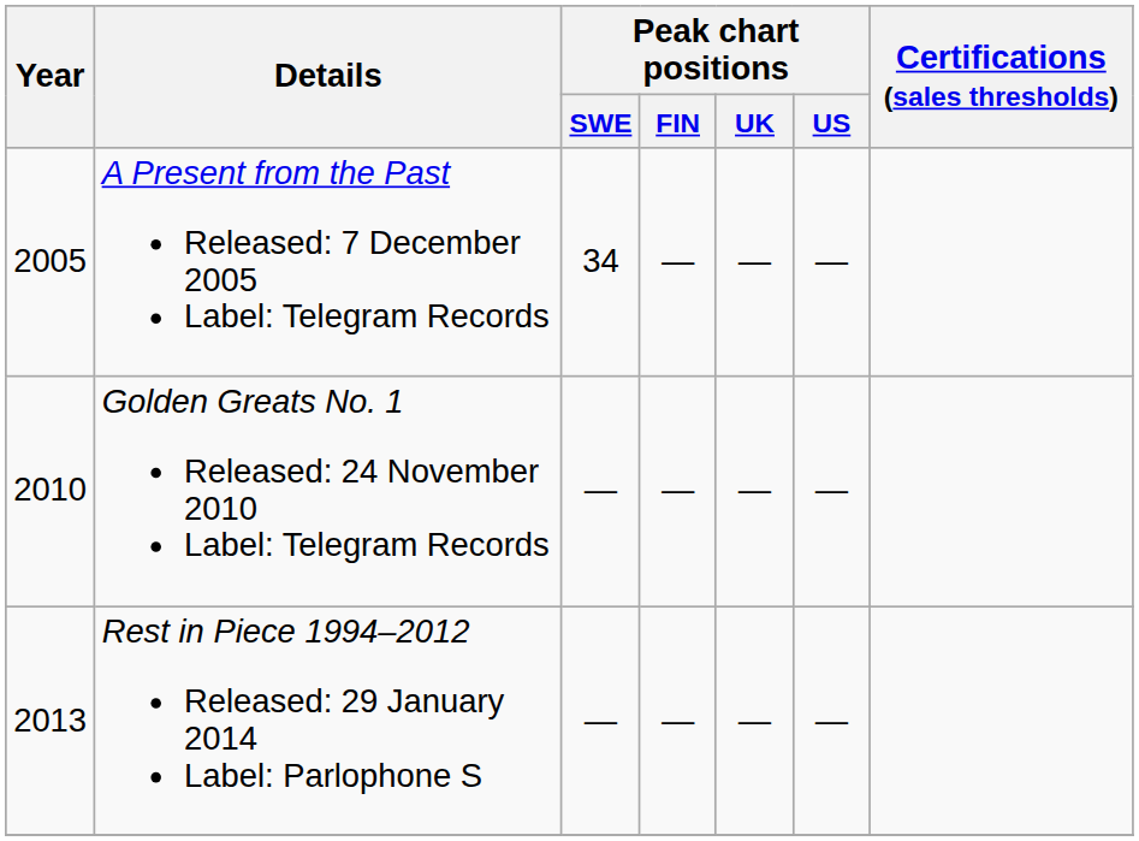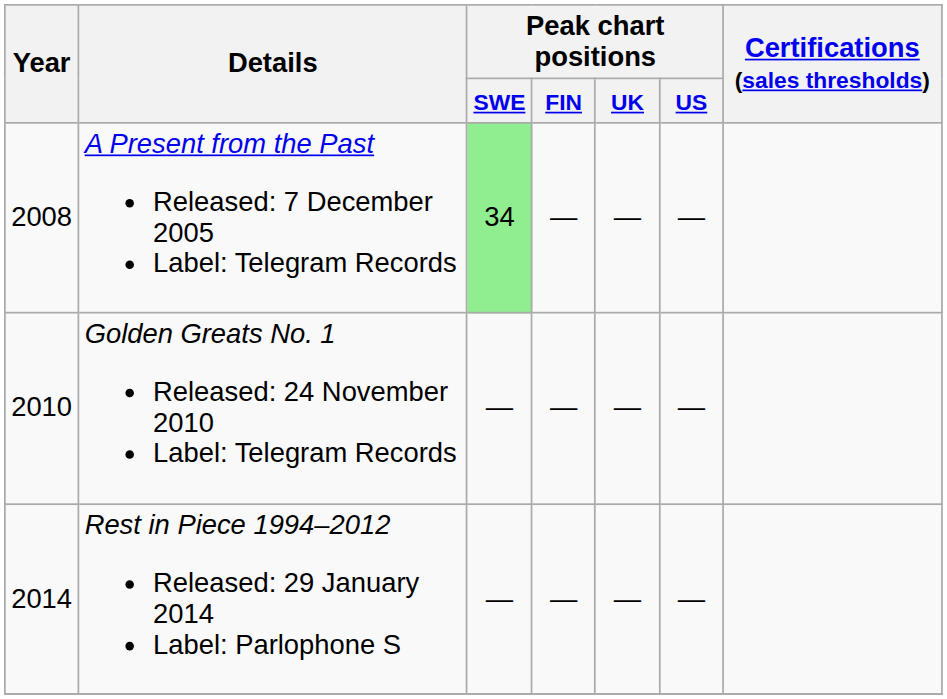row 3 | Year: 2005 -> 2008
row 3 | Peak chart positions / SWE: no background -> lightgreen background
row 5 | Year: 2013 -> 2014
